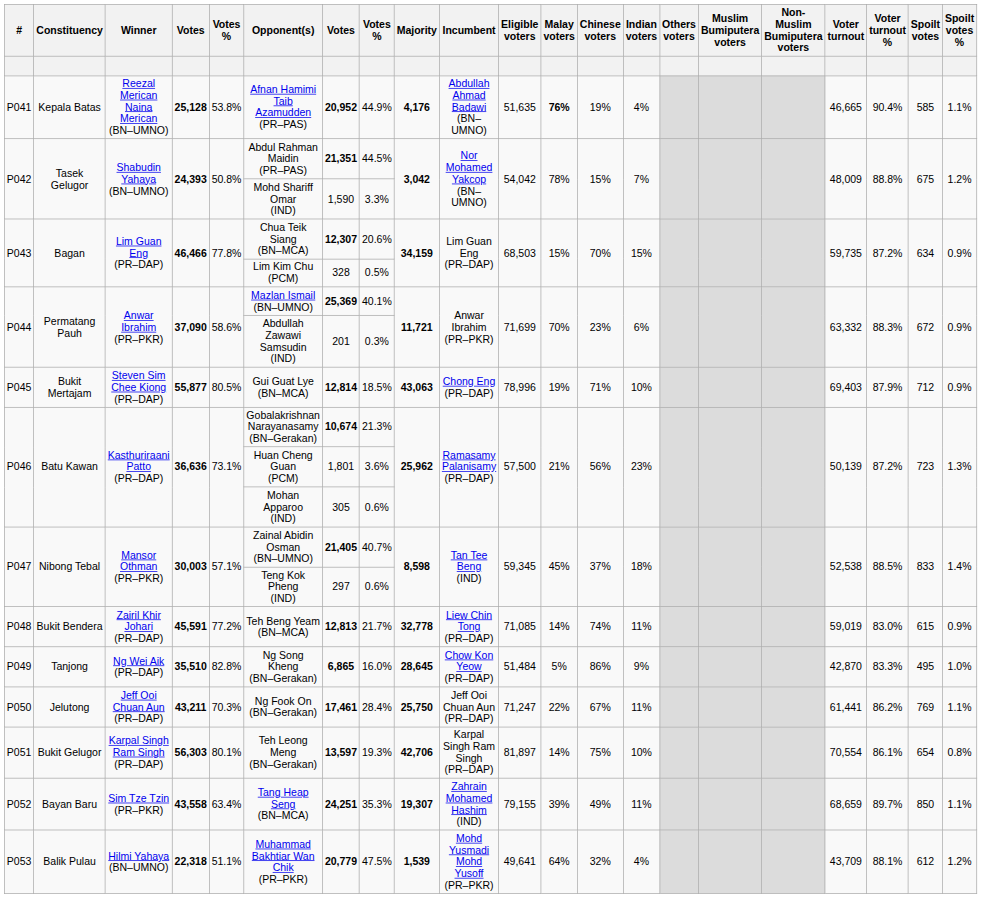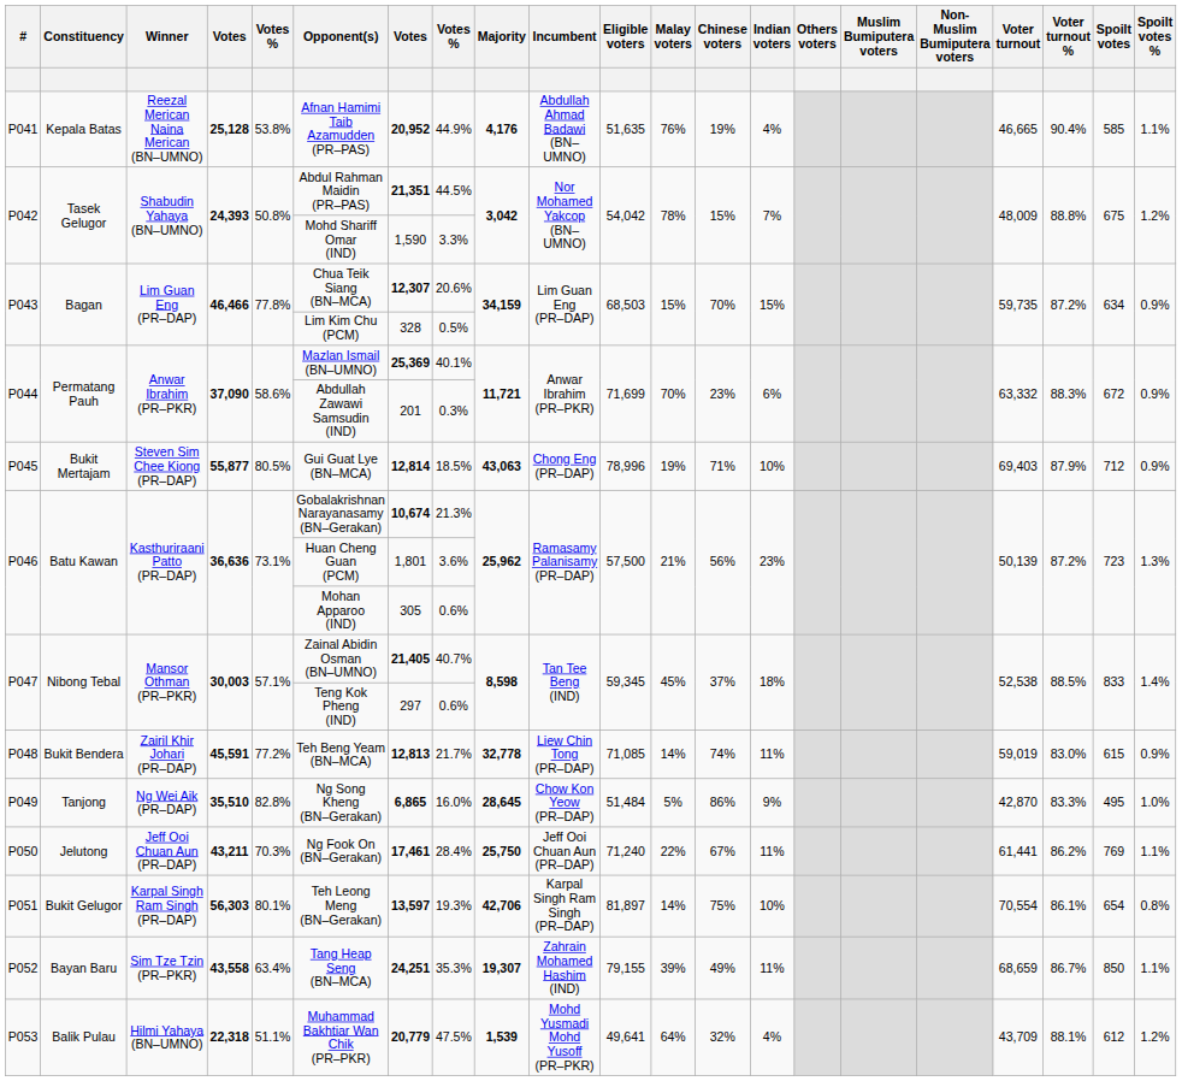P041 | Malay voters: bold -> normal
P050 | Eligible voters: 71,247 -> 71,240
P052 | Voter turnout %: 89.7% -> 86.7%
